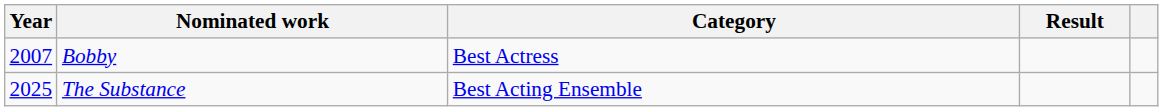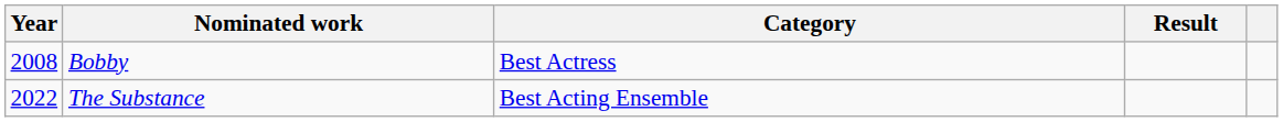Bobby | Year: 2007 -> 2008
The Substance | Year: 2025 -> 2022
